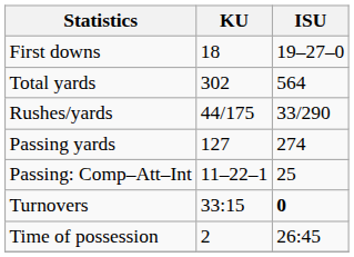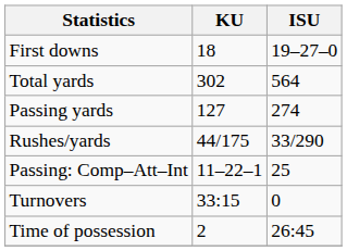rows swapped: Rushes/yards <-> Passing yards
Turnovers | ISU: bold -> normal
